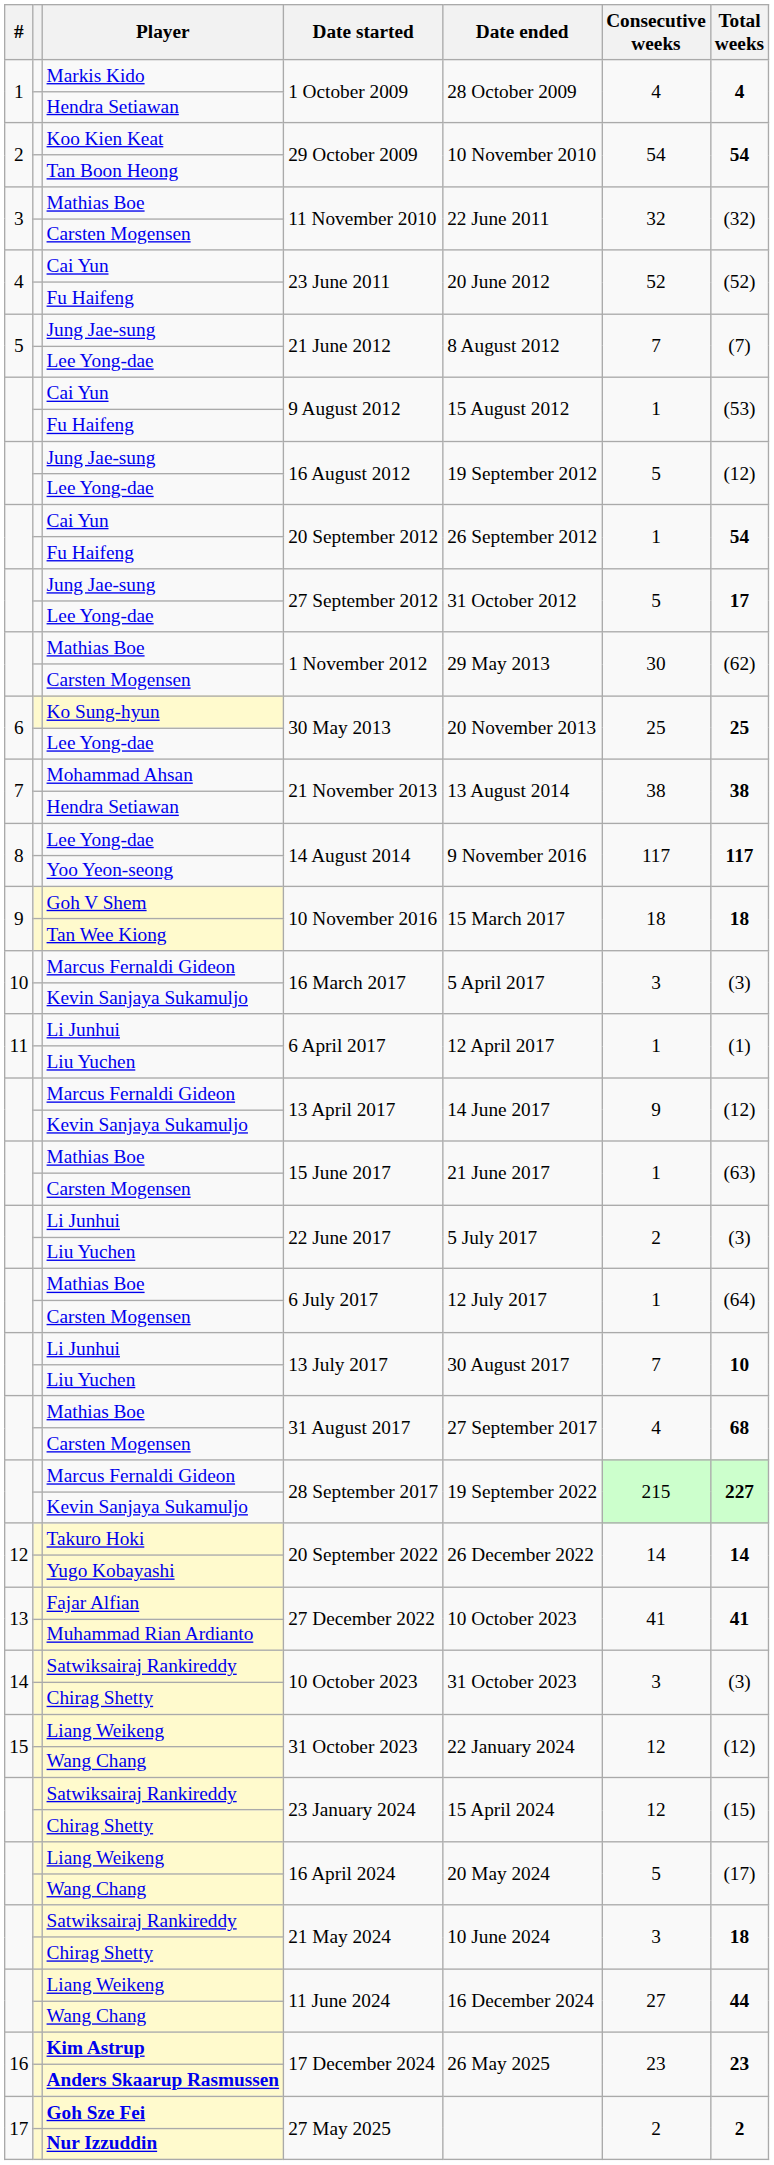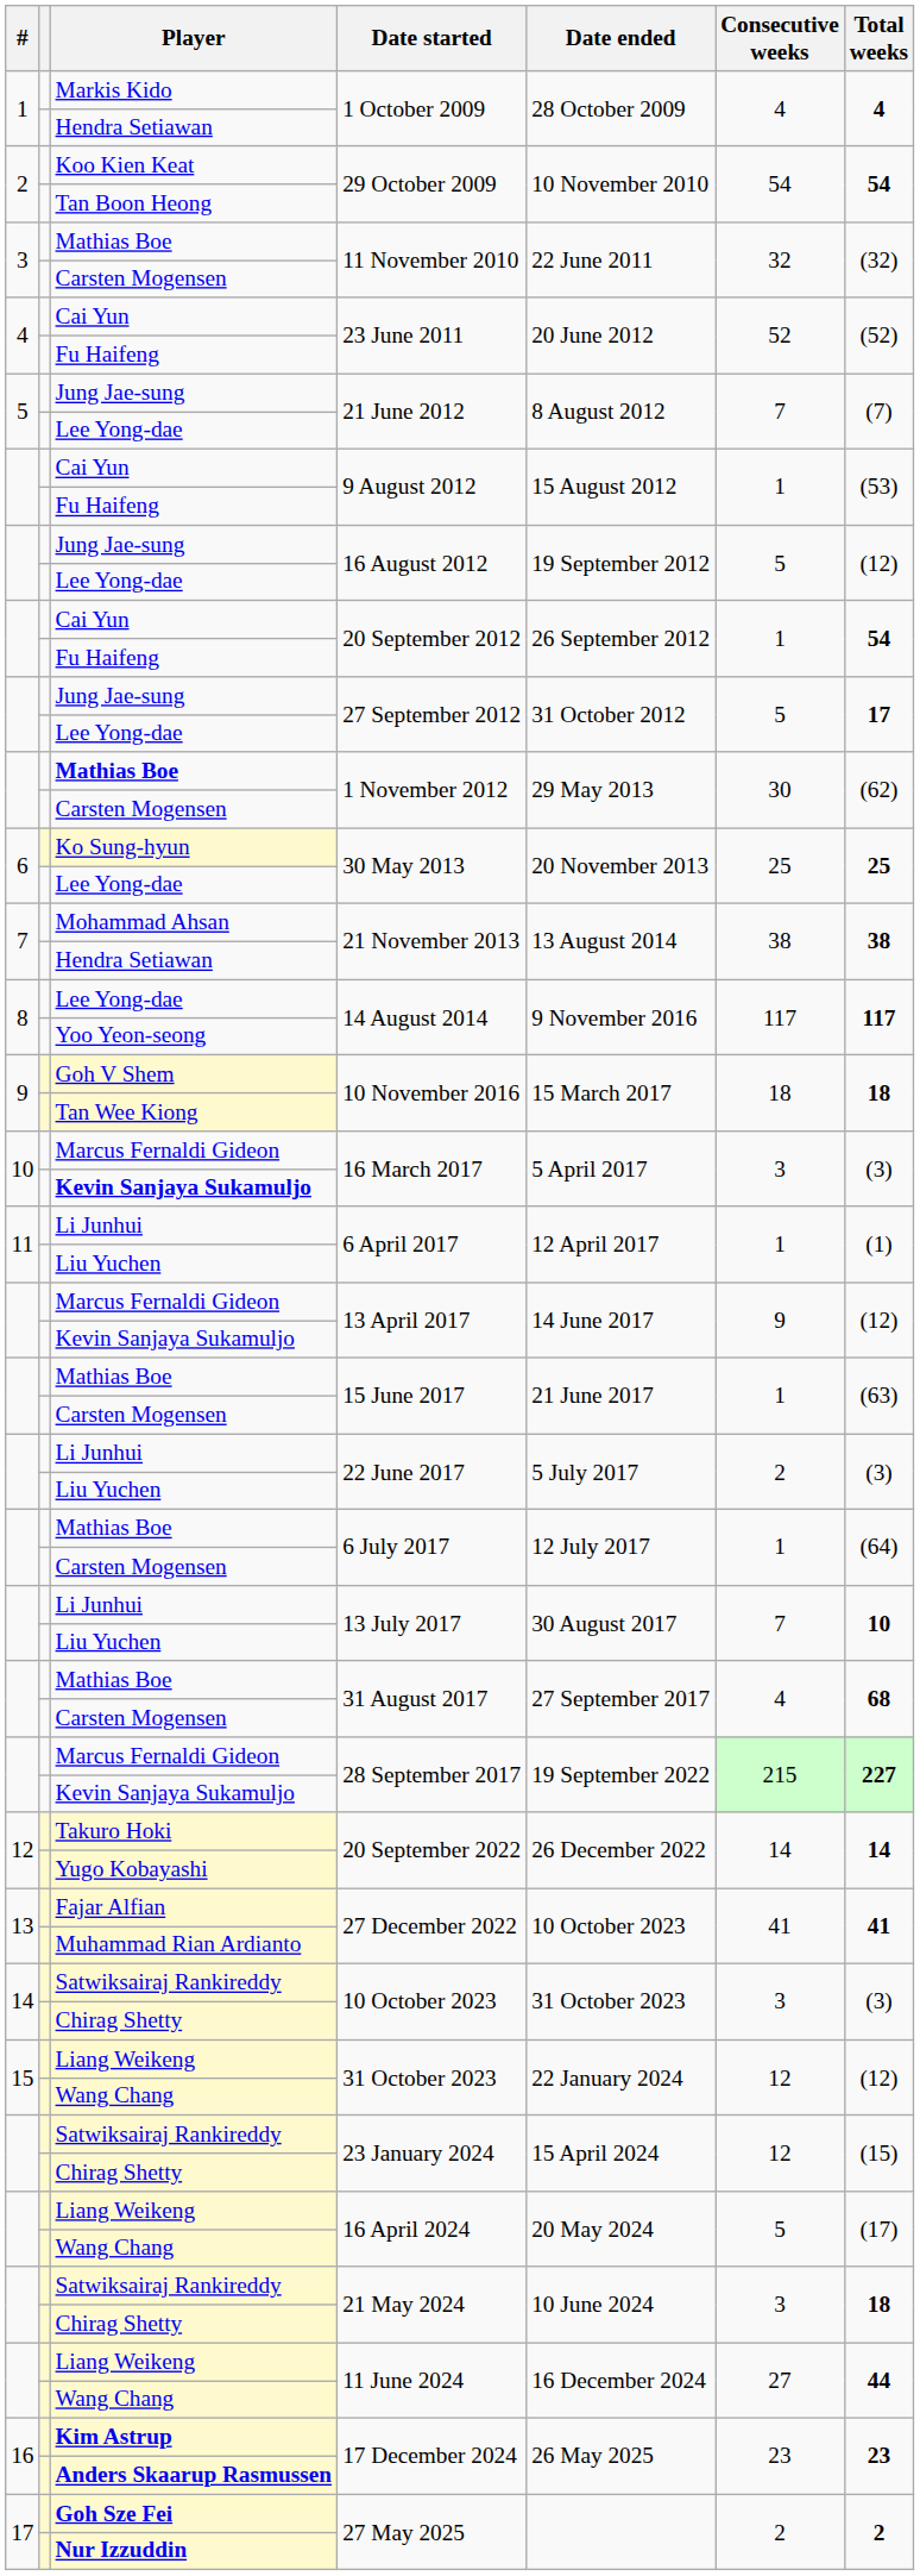Mathias Boe / 1 November 2012 | Player: normal -> bold
Kevin Sanjaya Sukamuljo / 16 March 2017 | Player: normal -> bold
